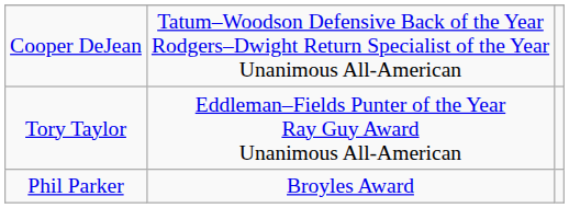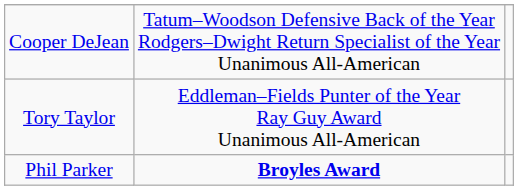Phil Parker | column 2: normal -> bold
